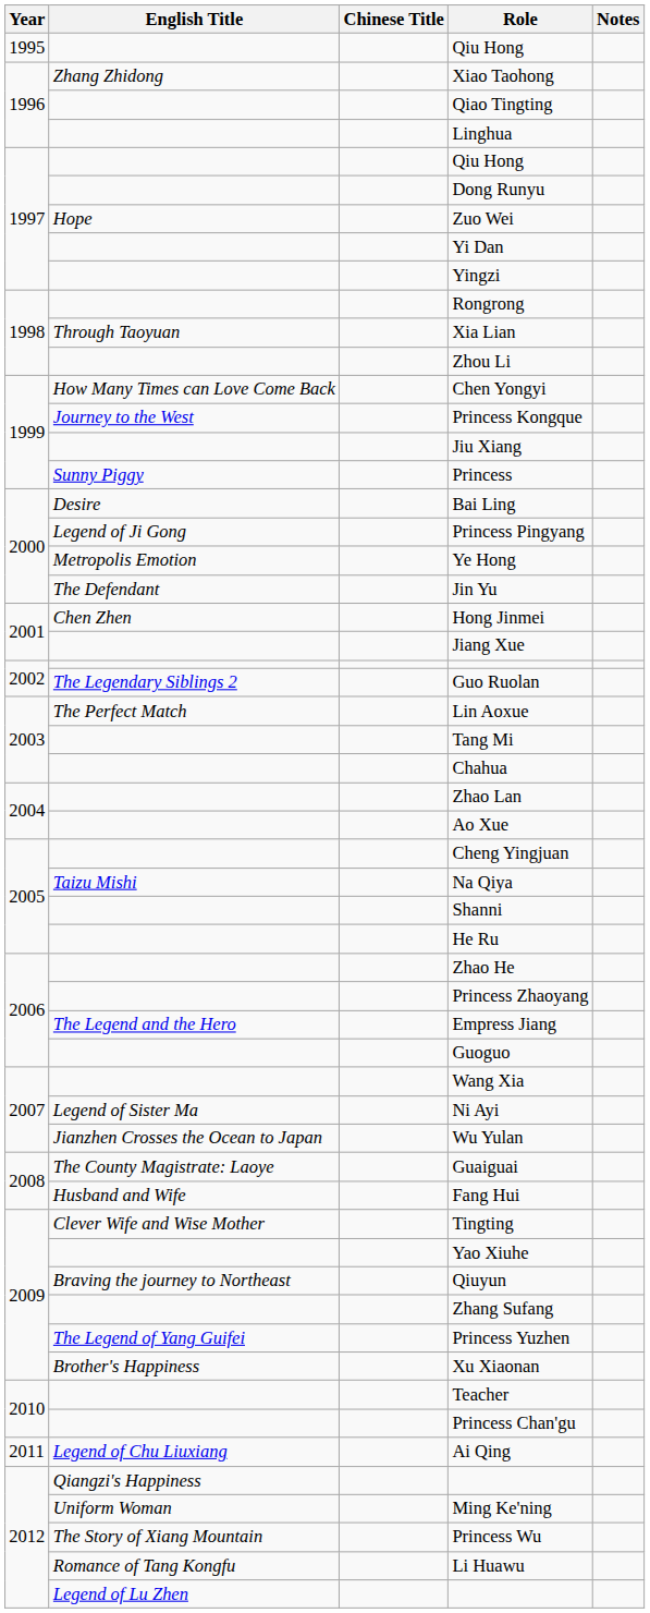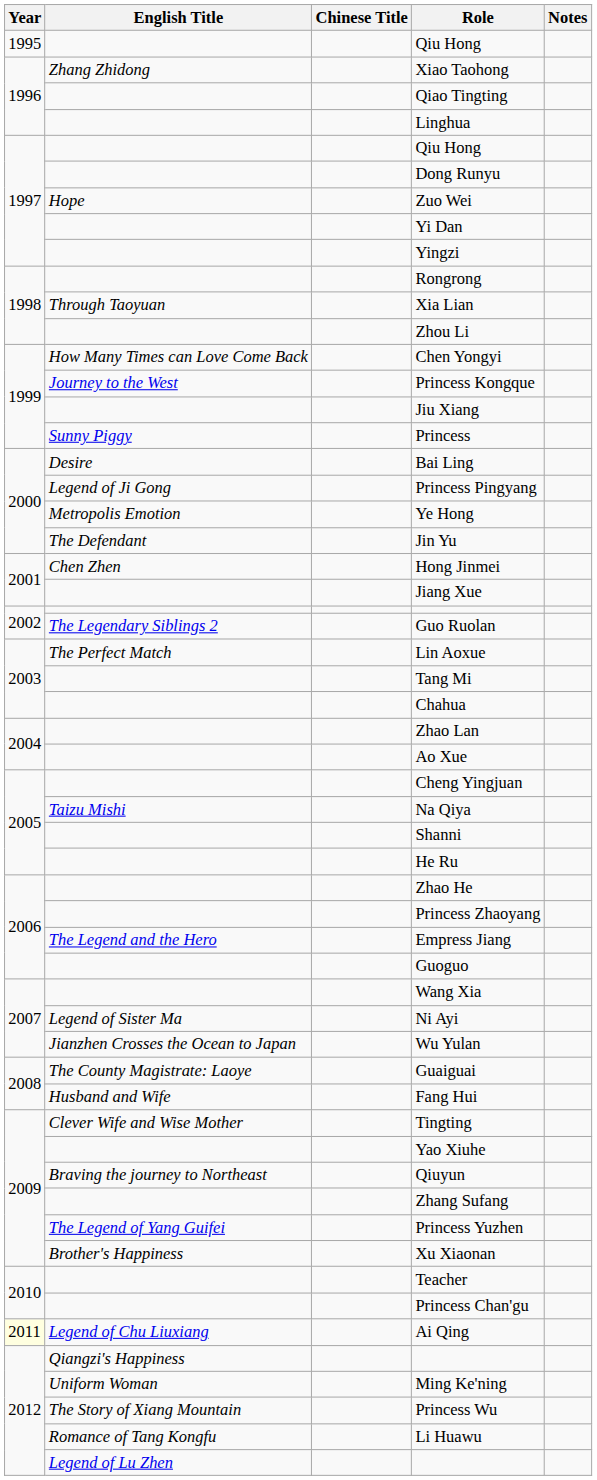Ai Qing | Year: no background -> lightyellow background
